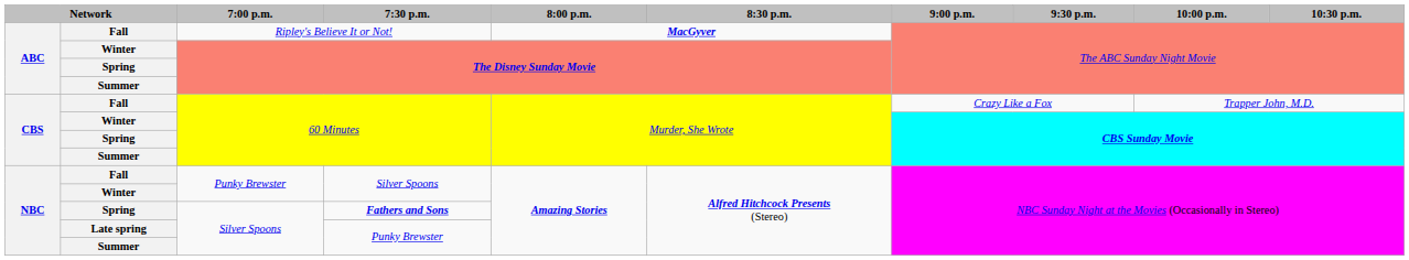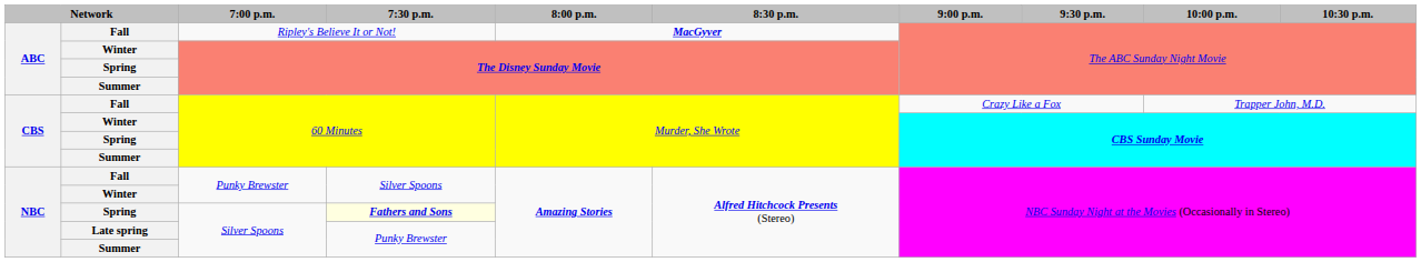Fathers and Sons | 7:30 p.m.: no background -> lightyellow background
